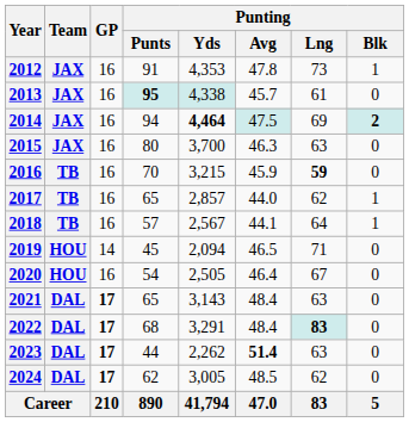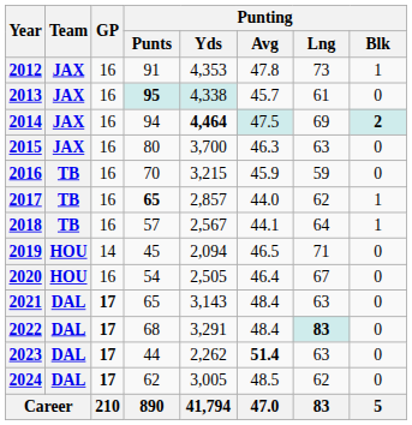2016 | Punting / Lng: bold -> normal
2017 | Punting / Punts: normal -> bold
